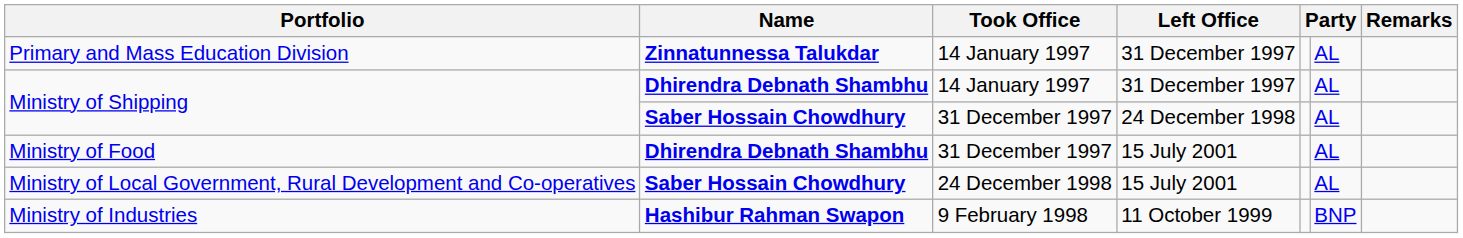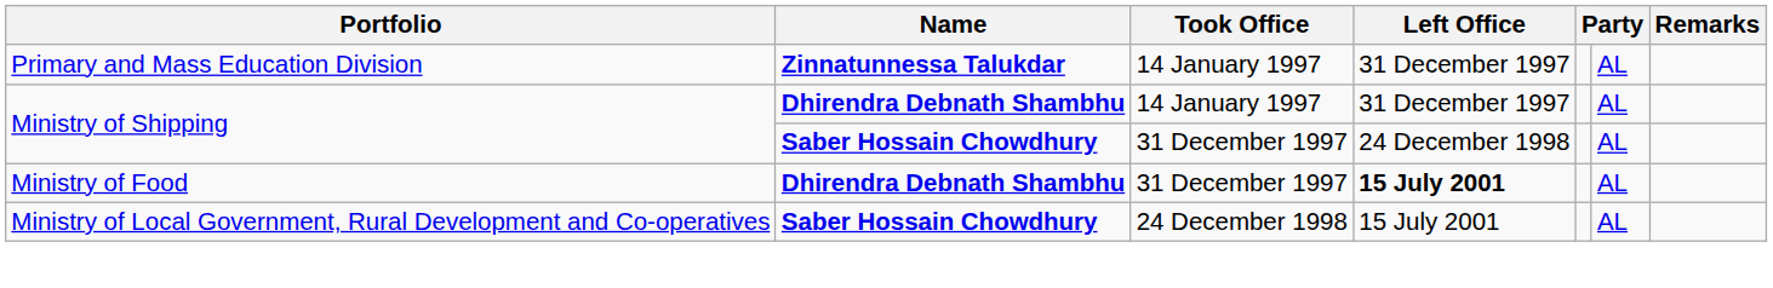Ministry of Food | Left Office: normal -> bold
- row: Ministry of Industries | Hashibur Rahman Swapon | 9 February 1998 | 11 October 1999 | BNP
